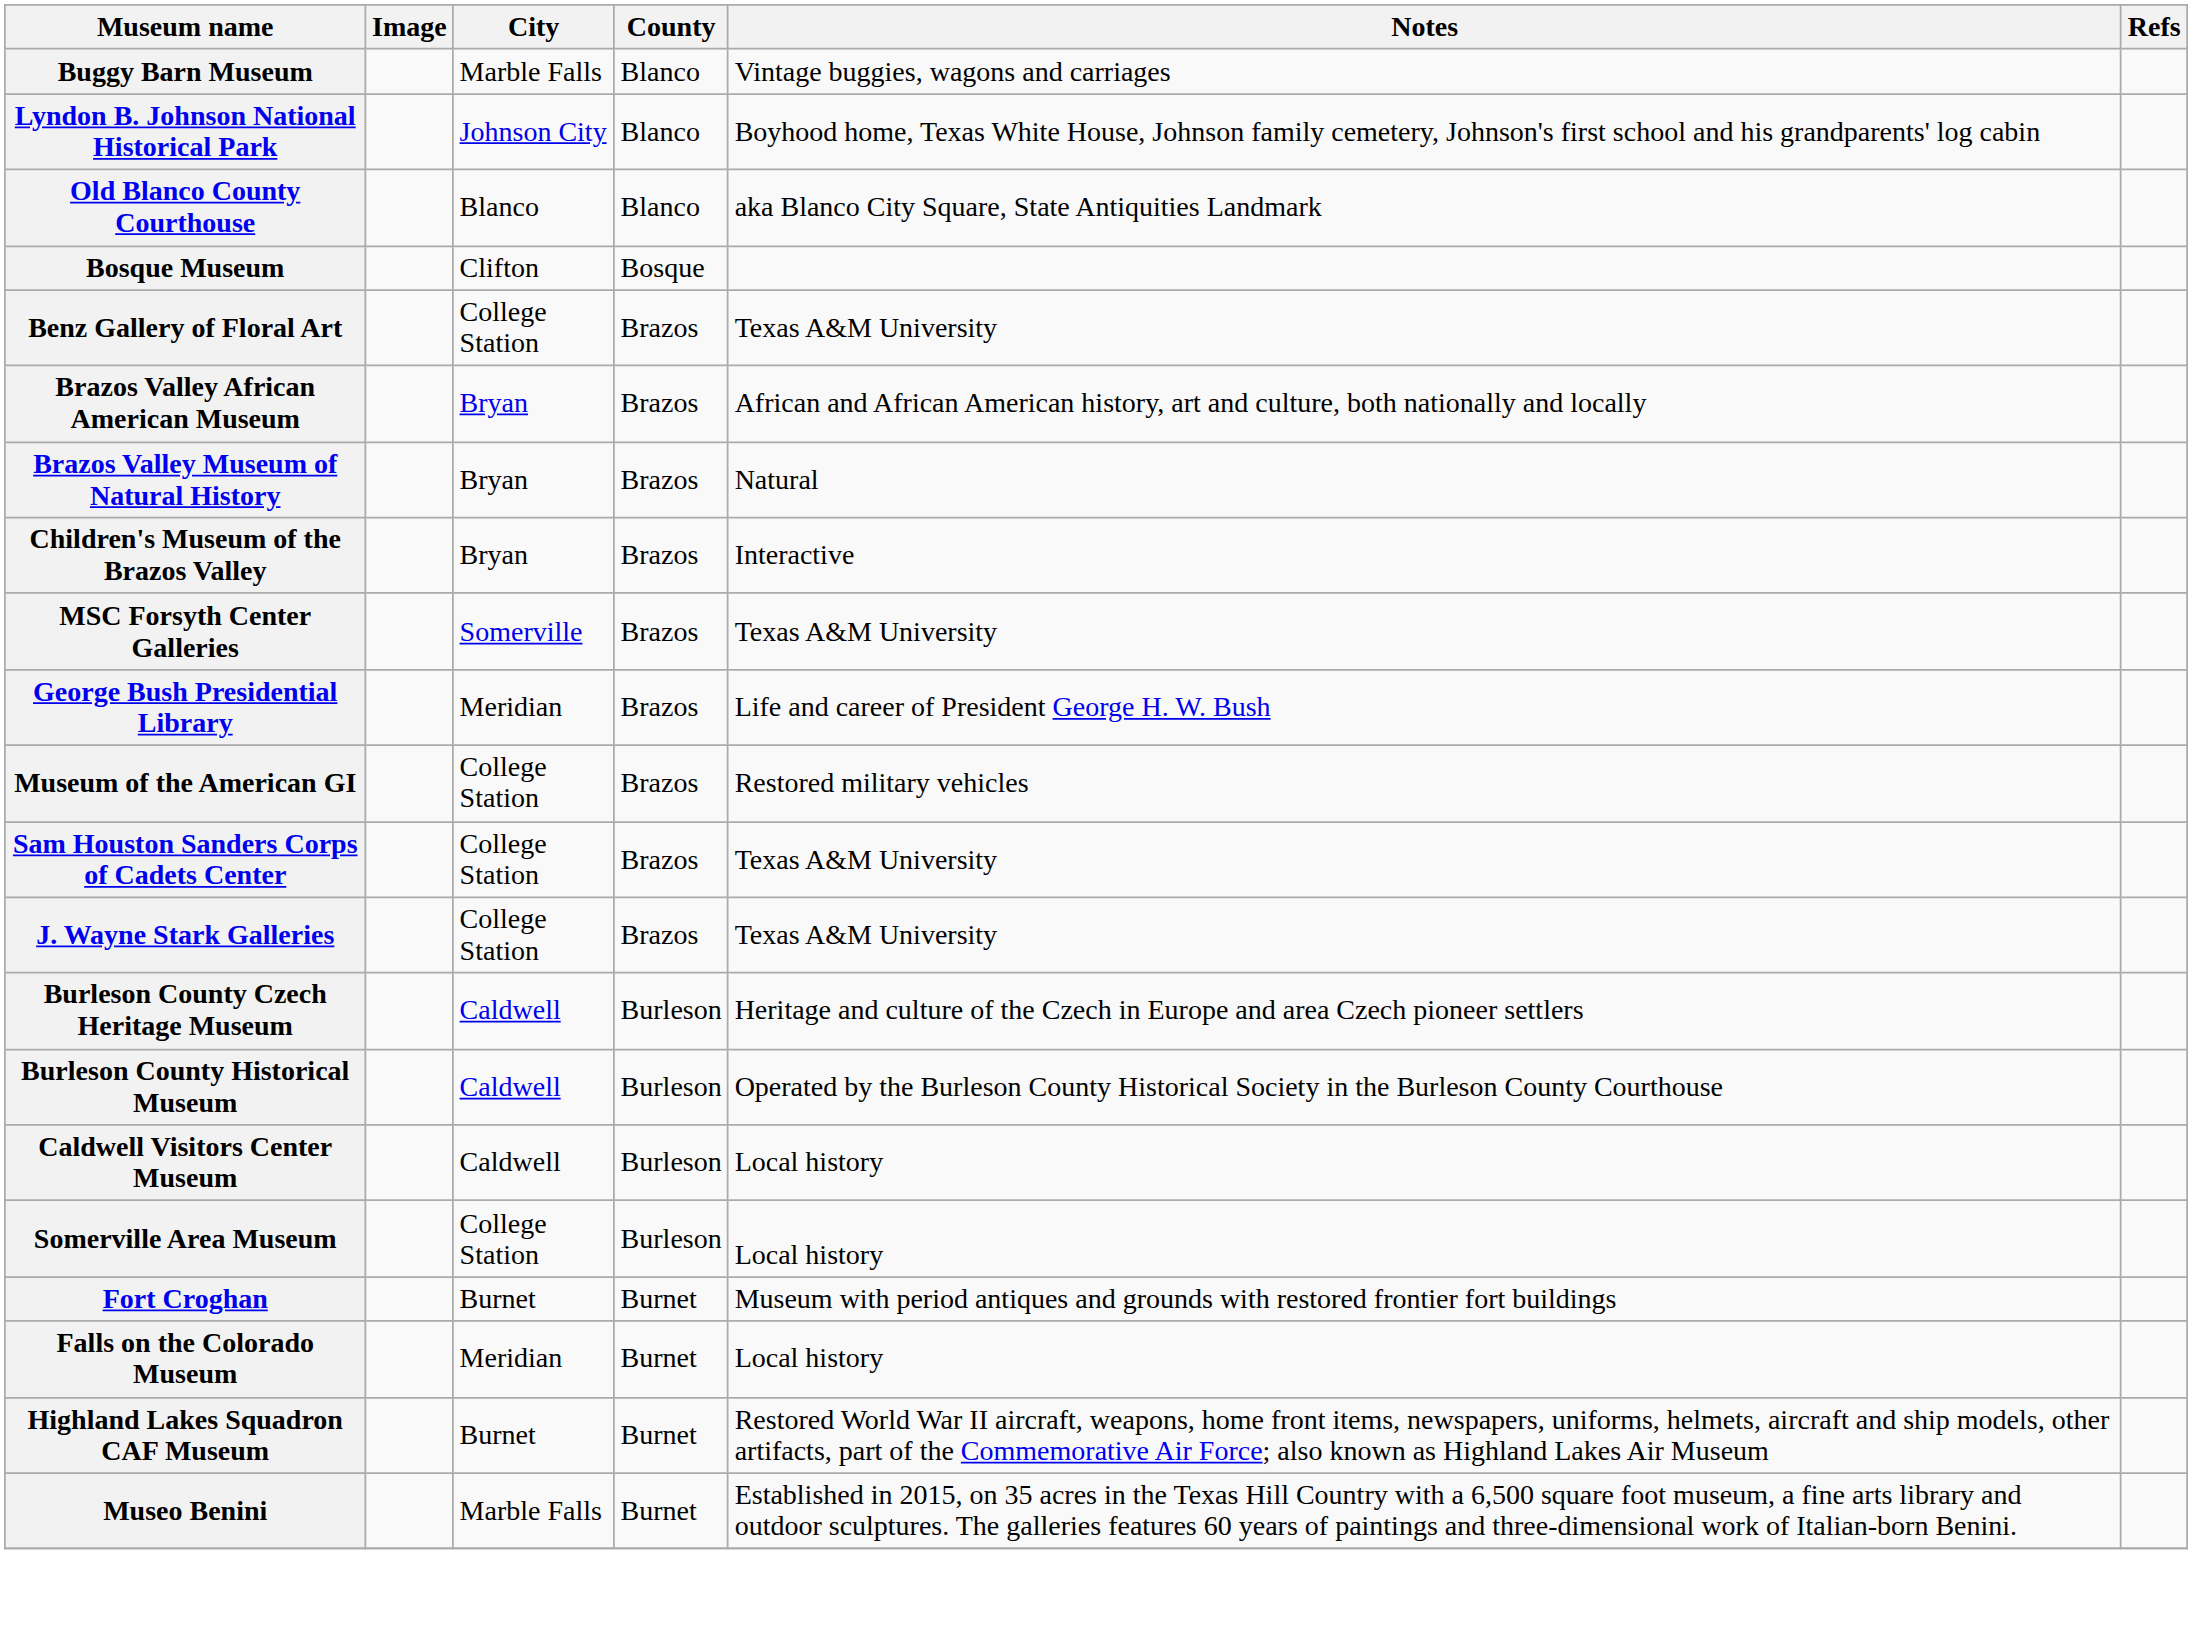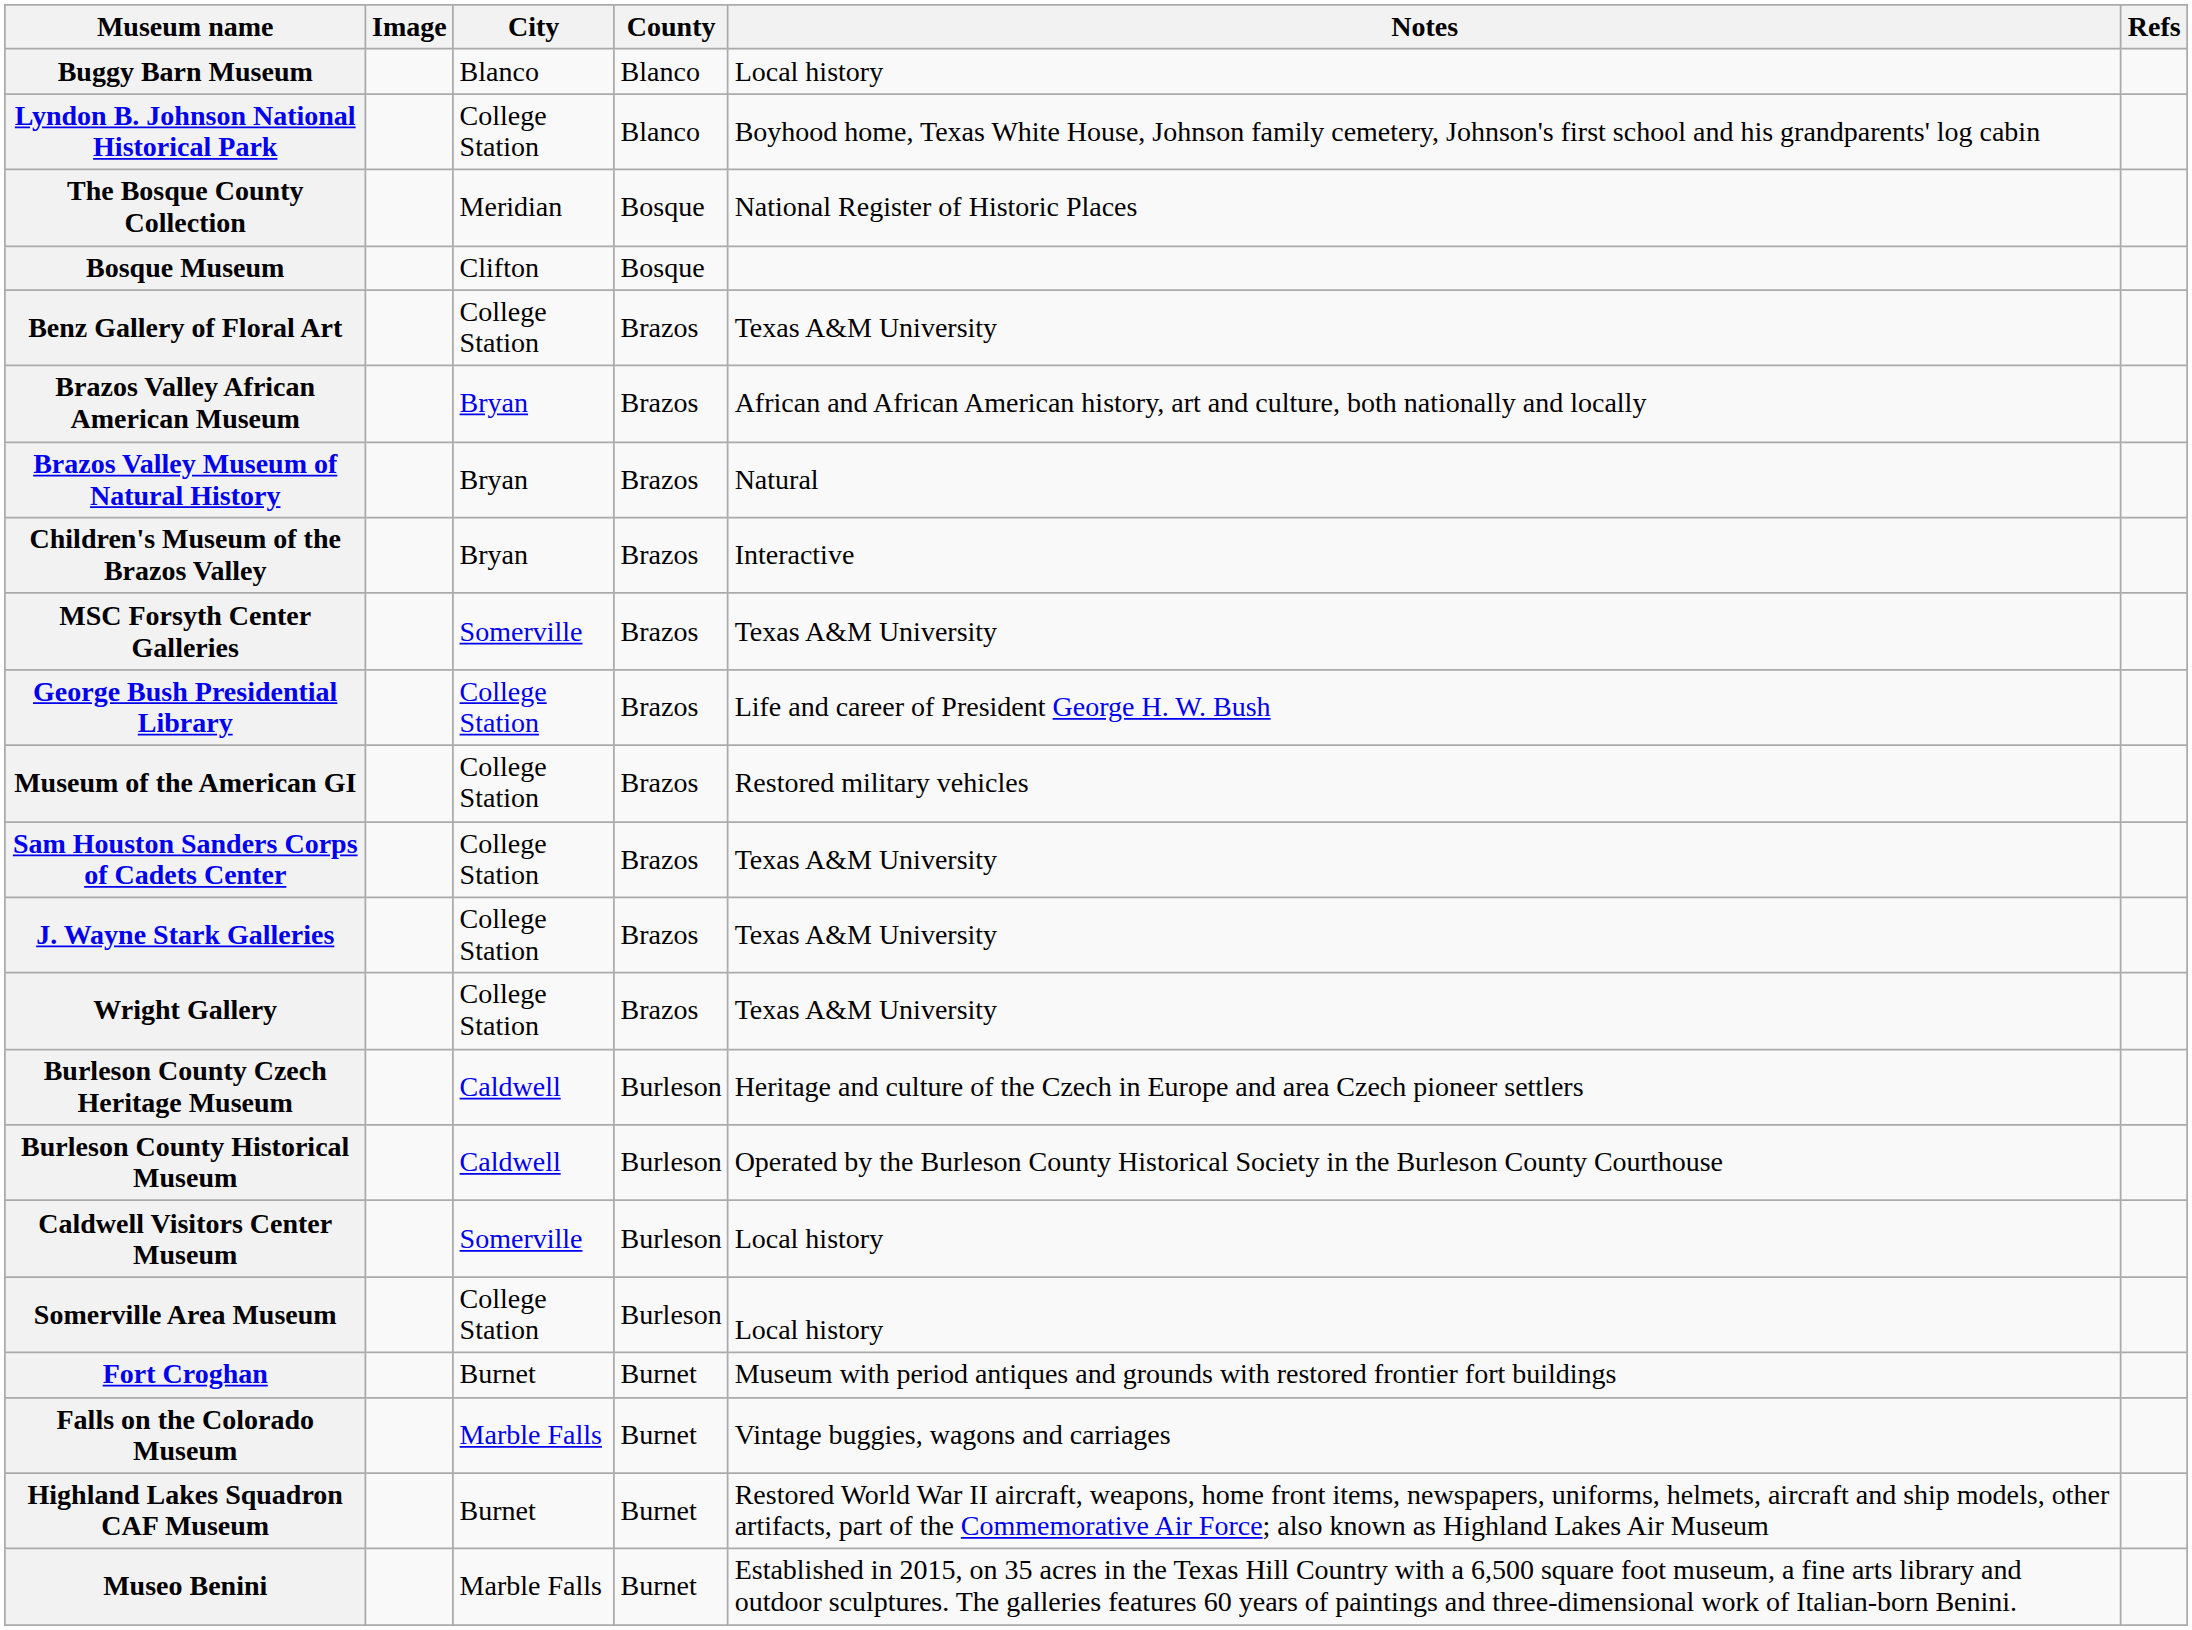Buggy Barn Museum | City: Marble Falls -> Blanco
Buggy Barn Museum | Notes: Vintage buggies, wagons and carriages -> Local history
Lyndon B. Johnson National Historical Park | City: Johnson City -> College Station
- row: Old Blanco County Courthouse | Blanco | Blanco | aka Blanco City Square, State Antiquities Landmark
+ row: The Bosque County Collection | Meridian | Bosque | National Register of Historic Places
George Bush Presidential Library | City: Meridian -> College Station
+ row: Wright Gallery | College Station | Brazos | Texas A&M University
Caldwell Visitors Center Museum | City: Caldwell -> Somerville
Falls on the Colorado Museum | City: Meridian -> Marble Falls
Falls on the Colorado Museum | Notes: Local history -> Vintage buggies, wagons and carriages
